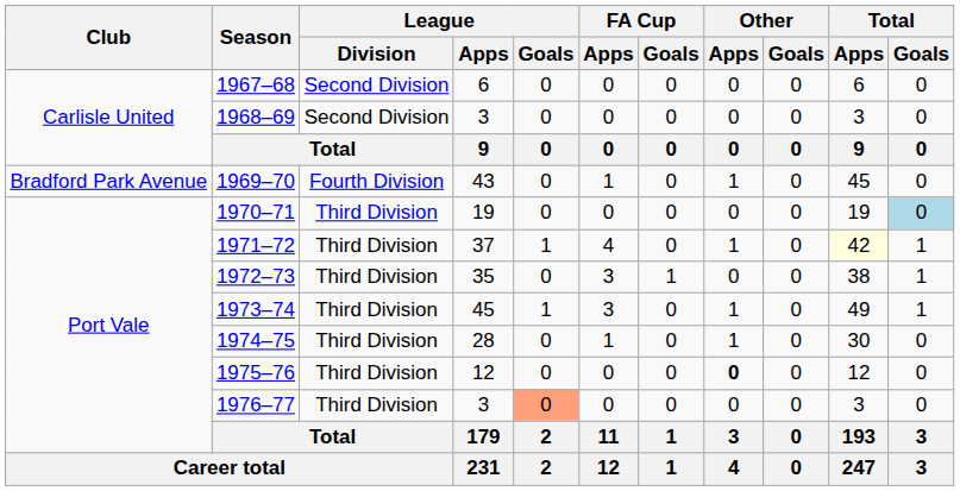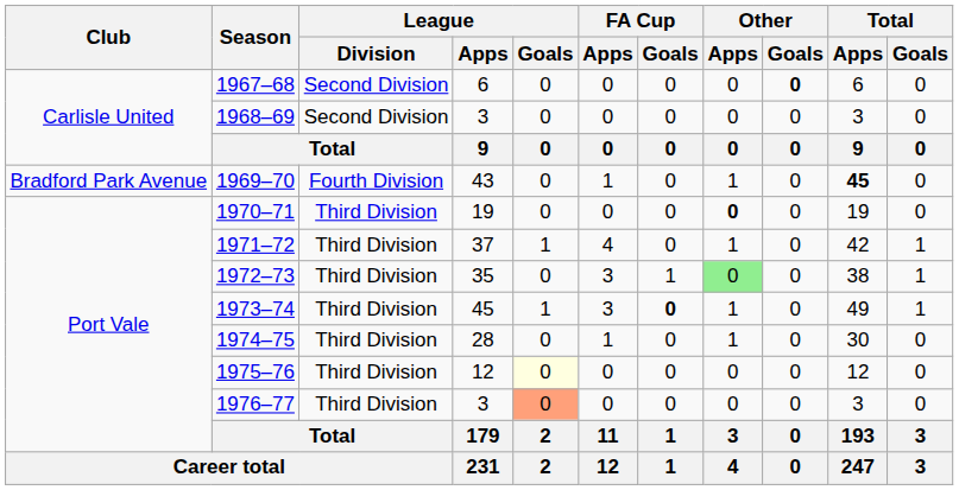1967–68 | Other / Goals: normal -> bold
1969–70 | Total / Apps: normal -> bold
1970–71 | Other / Apps: normal -> bold
1970–71 | Total / Goals: lightblue background -> no background
1971–72 | Total / Apps: lightyellow background -> no background
1972–73 | Other / Apps: no background -> lightgreen background
1973–74 | FA Cup / Goals: normal -> bold
1975–76 | League / Goals: no background -> lightyellow background
1975–76 | Other / Apps: bold -> normal
